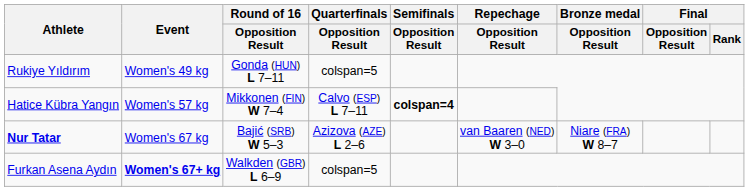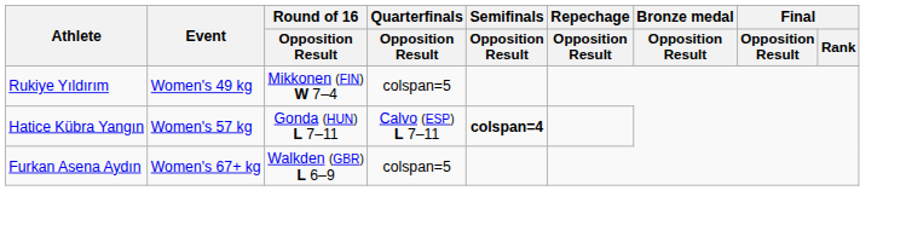Rukiye Yıldırım | Round of 16 / Opposition Result: Gonda (HUN) L 7–11 -> Mikkonen (FIN) W 7–4
Hatice Kübra Yangın | Round of 16 / Opposition Result: Mikkonen (FIN) W 7–4 -> Gonda (HUN) L 7–11
- row: Nur Tatar | Women's 67 kg | Bajić (SRB) W 5–3 | Azizova (AZE) L 2–6 | van Baaren (NED) W 3–0 | Niare (FRA) W 8–7
Furkan Asena Aydın | Event: bold -> normal
